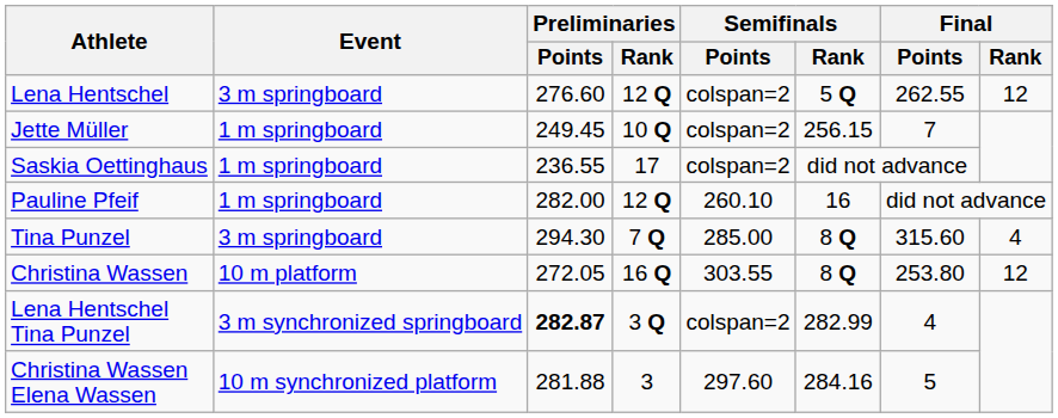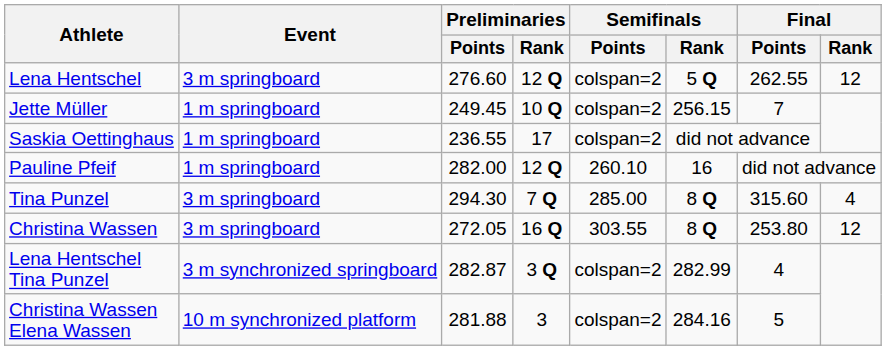Christina Wassen | Event: 10 m platform -> 3 m springboard
Lena Hentschel Tina Punzel | Preliminaries / Points: bold -> normal
Christina Wassen Elena Wassen | Semifinals / Points: 297.60 -> colspan=2
